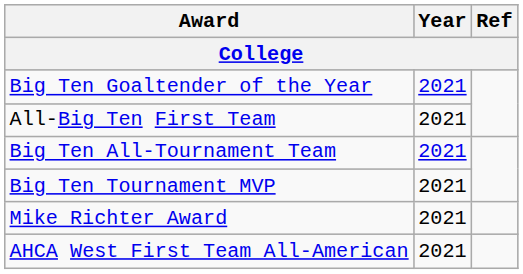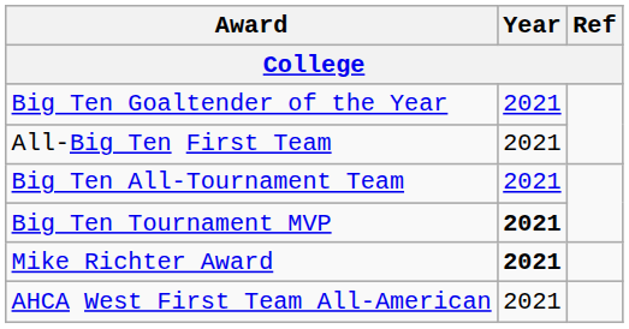Big Ten Tournament MVP | Year: normal -> bold
Mike Richter Award | Year: normal -> bold
